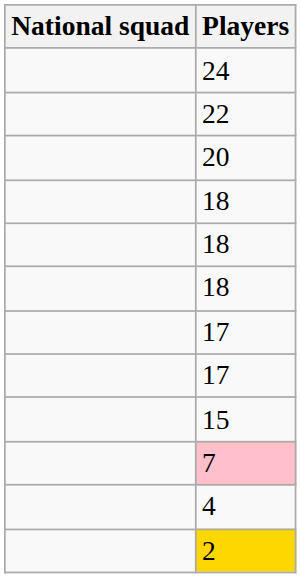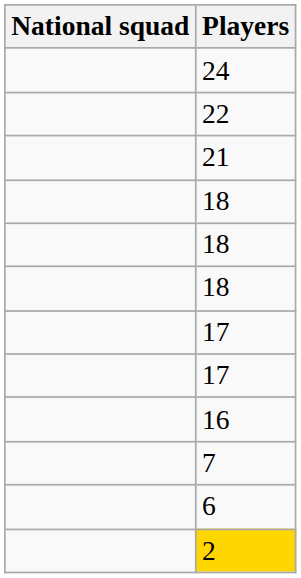row 4 | Players: 20 -> 21
row 10 | Players: 15 -> 16
row 11 | Players: pink background -> no background
row 12 | Players: 4 -> 6
